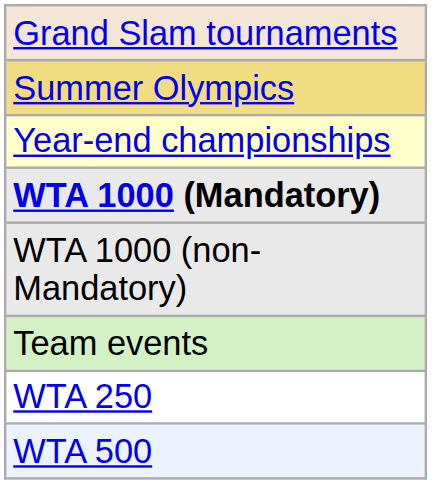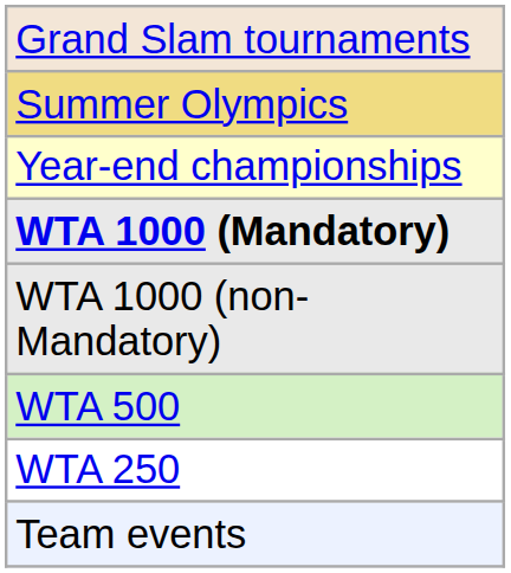row 6 | column 1: Team events -> WTA 500
row 8 | column 1: WTA 500 -> Team events
